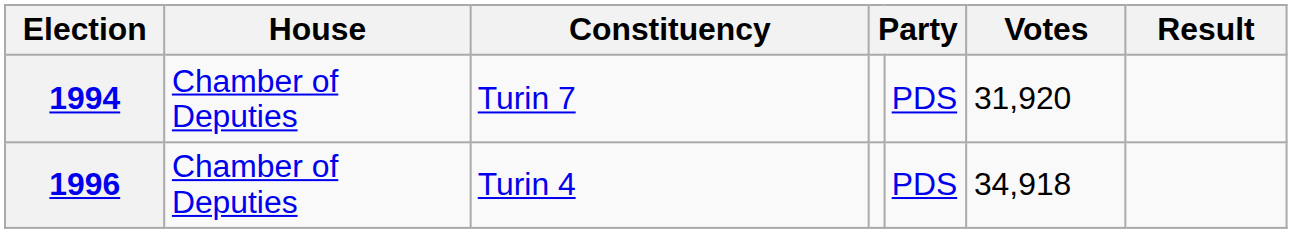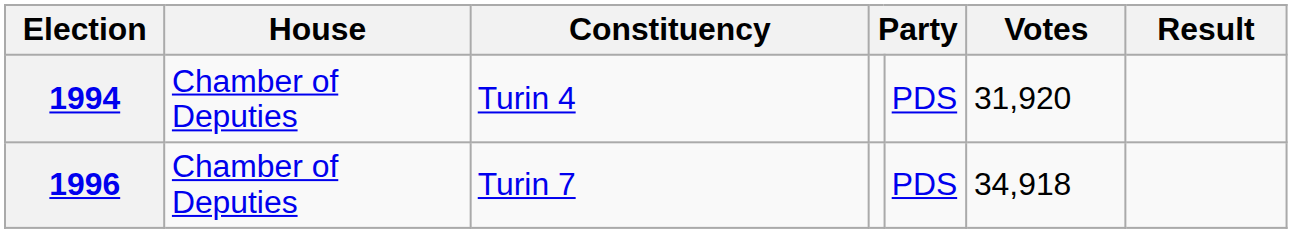1994 | Constituency: Turin 7 -> Turin 4
1996 | Constituency: Turin 4 -> Turin 7
